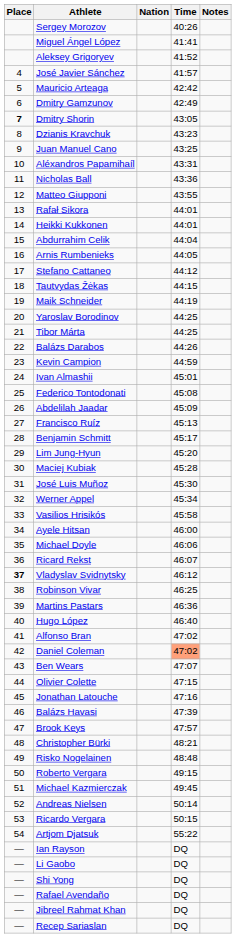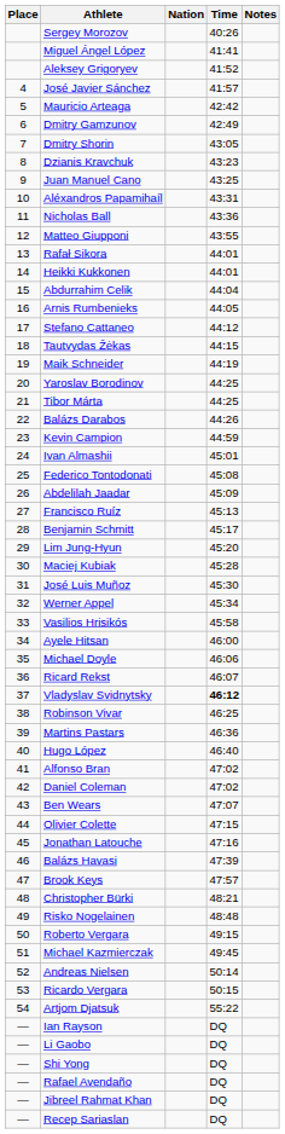Dmitry Shorin | Place: bold -> normal
Vladyslav Svidnytsky | Place: bold -> normal
Vladyslav Svidnytsky | Time: normal -> bold
Daniel Coleman | Time: lightsalmon background -> no background
